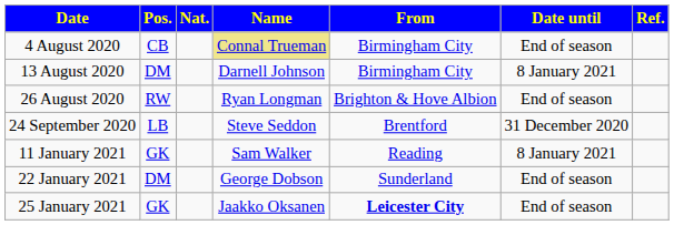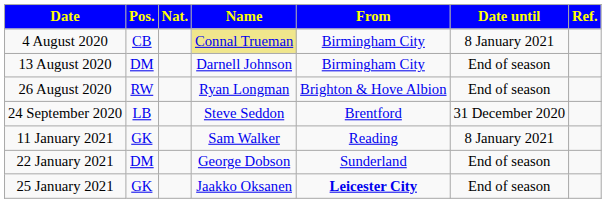4 August 2020 | Date until: End of season -> 8 January 2021
13 August 2020 | Date until: 8 January 2021 -> End of season
